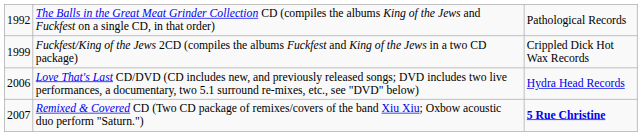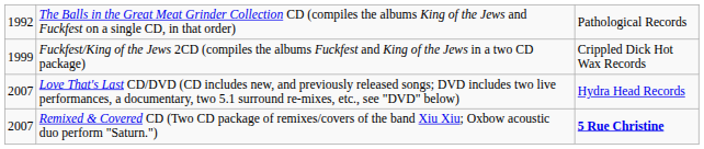row 3 | column 1: 2006 -> 2007
